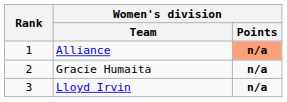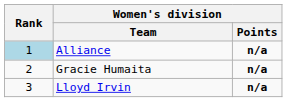Alliance | Rank: no background -> lightblue background
Alliance | Women's division / Points: lightsalmon background -> no background
